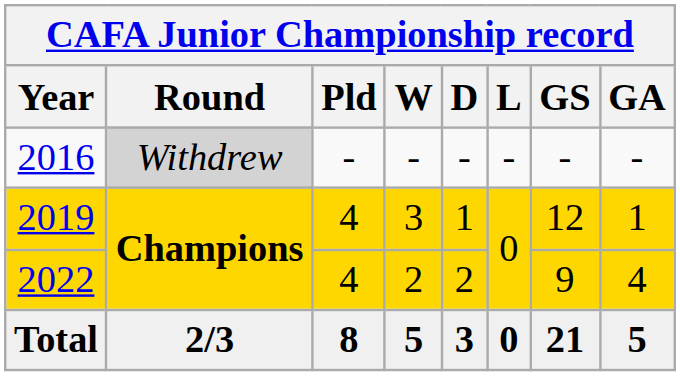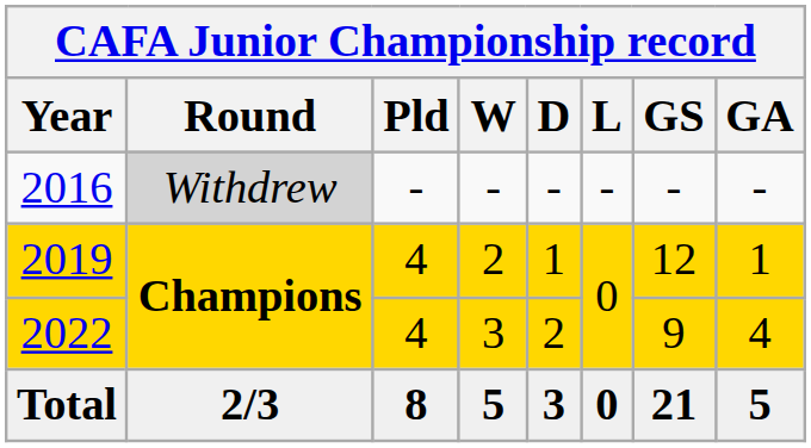2019 | W: 3 -> 2
2022 | W: 2 -> 3
